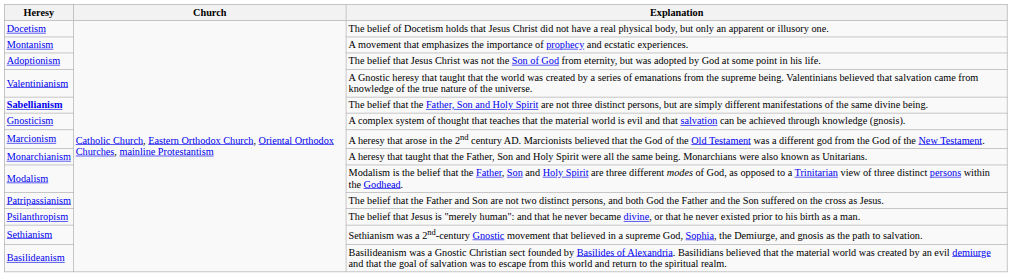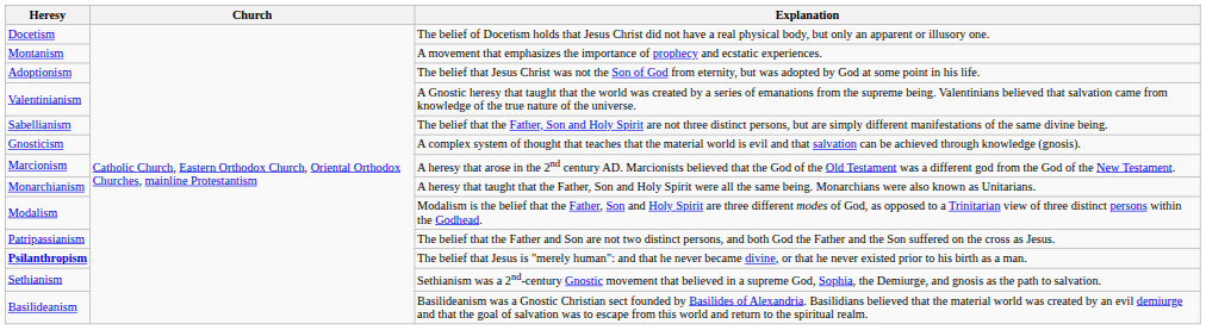Sabellianism | Heresy: bold -> normal
Psilanthropism | Heresy: normal -> bold
